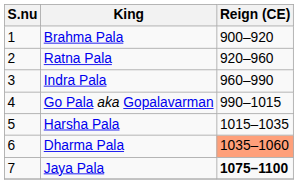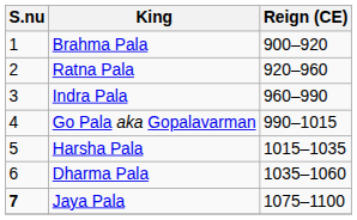Dharma Pala | Reign (CE): lightsalmon background -> no background
Jaya Pala | S.nu: normal -> bold
Jaya Pala | Reign (CE): bold -> normal
